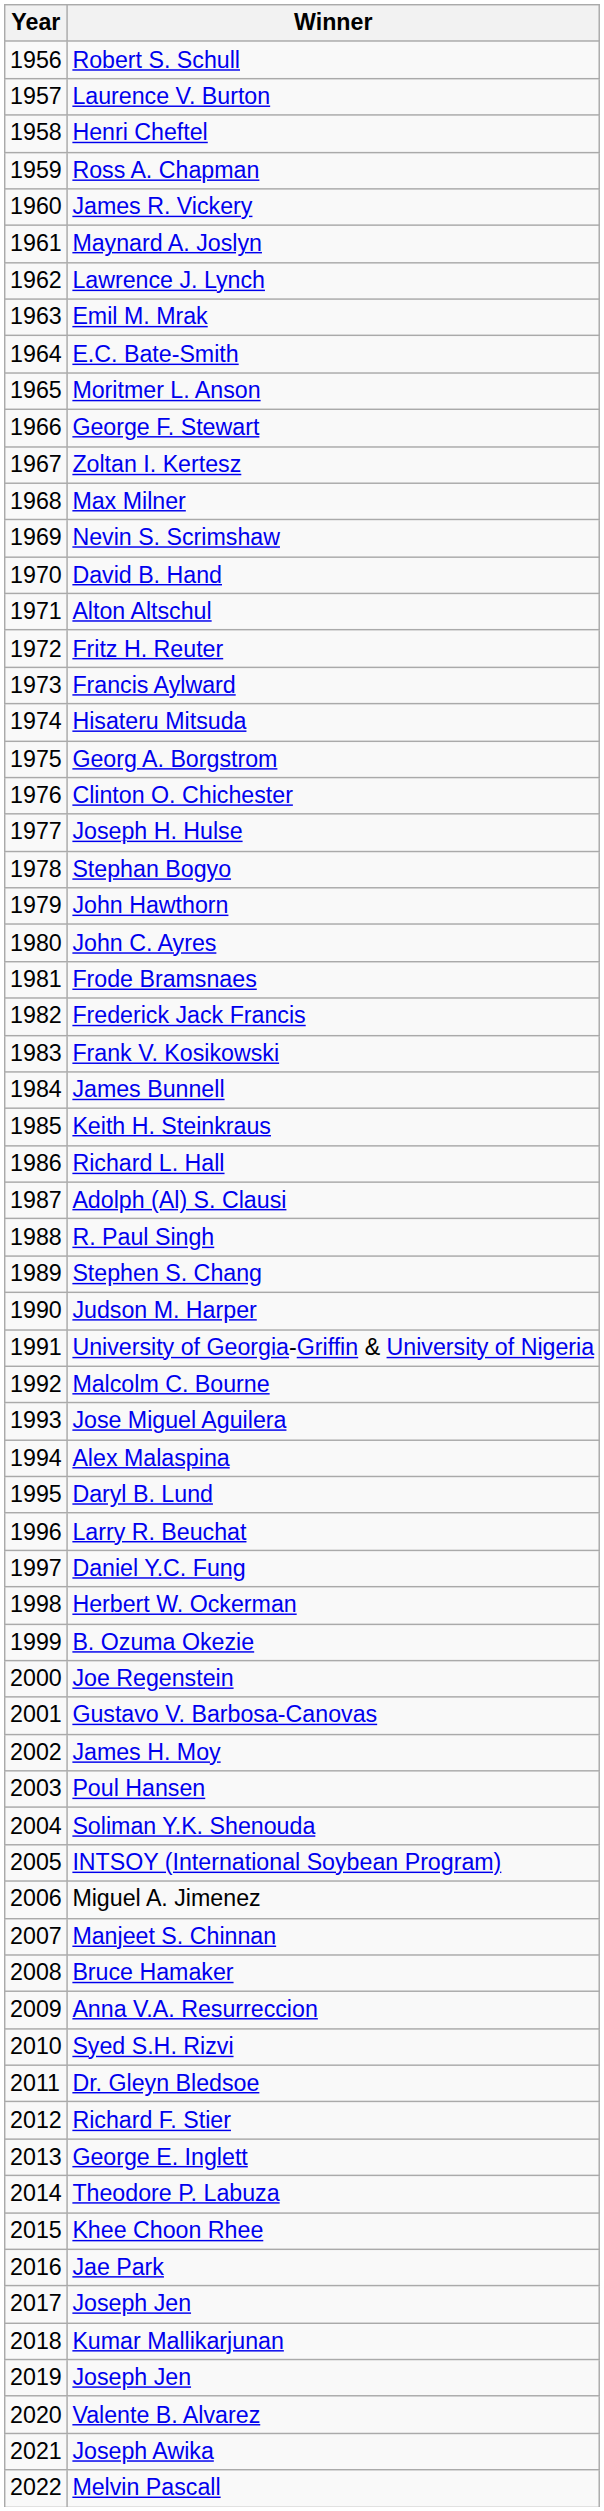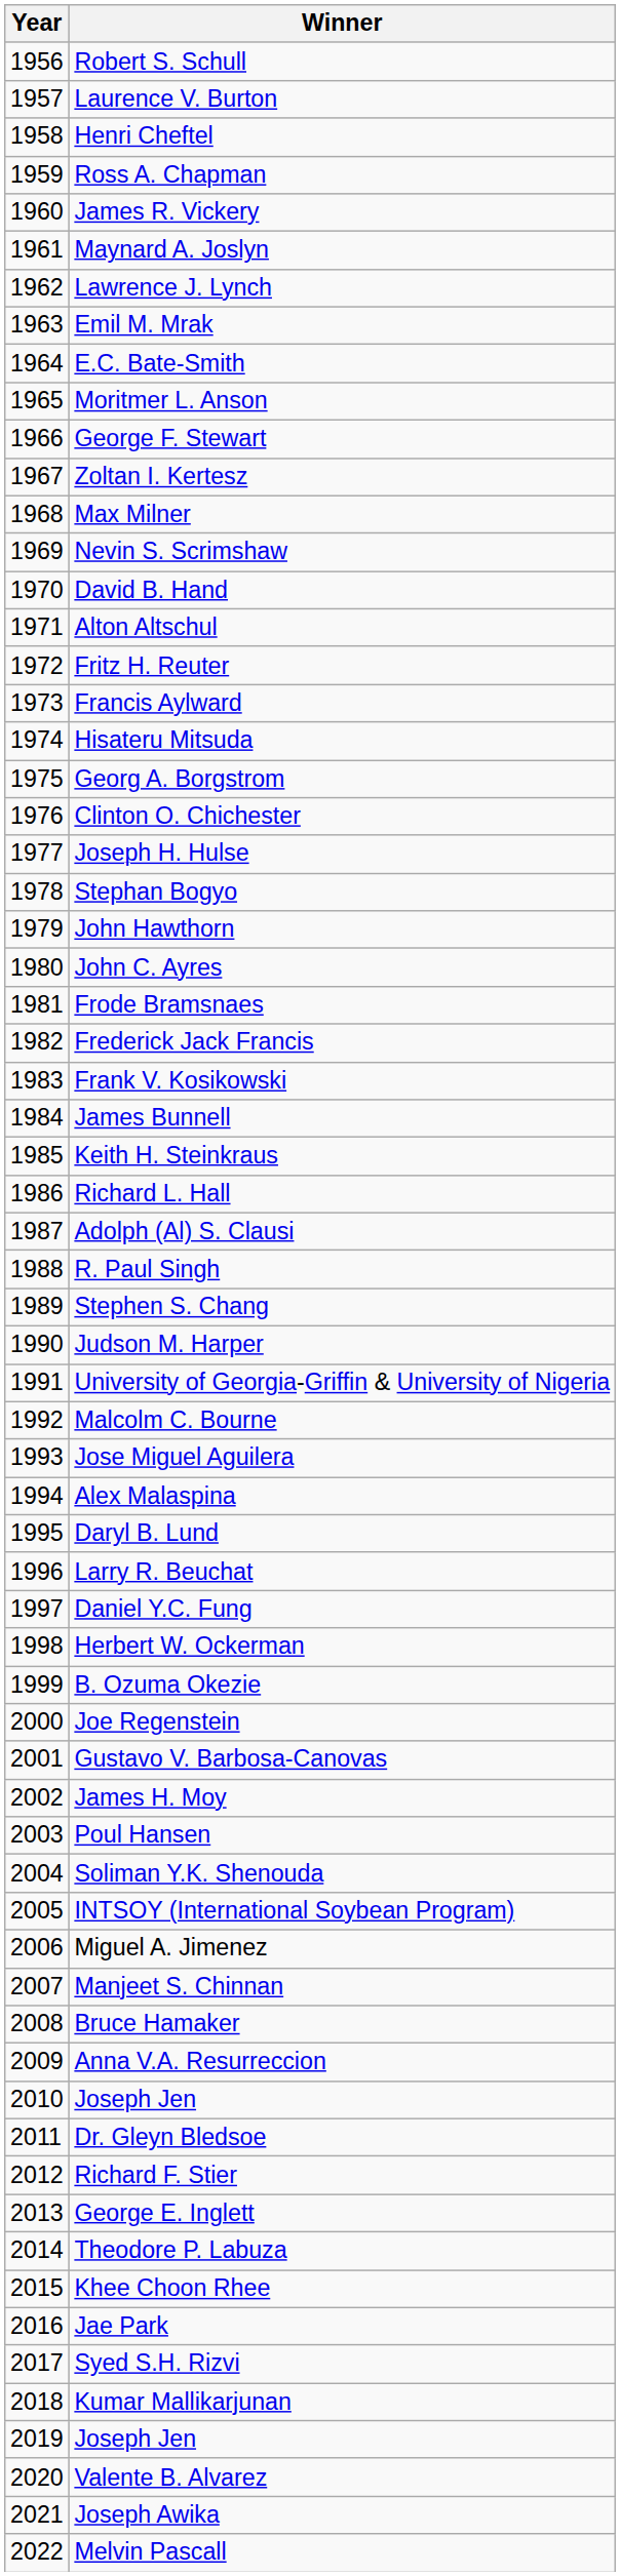row 56 | Winner: Syed S.H. Rizvi -> Joseph Jen
row 63 | Winner: Joseph Jen -> Syed S.H. Rizvi
